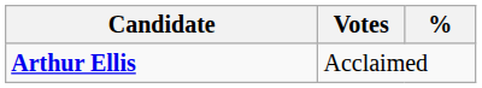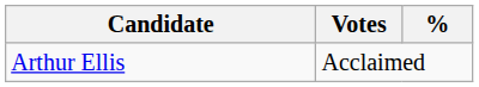Arthur Ellis | Candidate: bold -> normal
